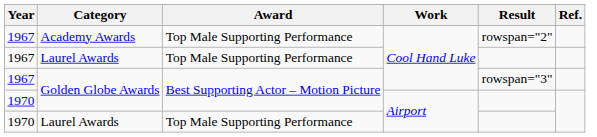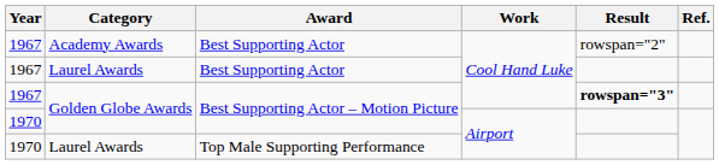Academy Awards | Award: Top Male Supporting Performance -> Best Supporting Actor
1967 / Laurel Awards | Award: Top Male Supporting Performance -> Best Supporting Actor
1967 / Golden Globe Awards | Result: normal -> bold
